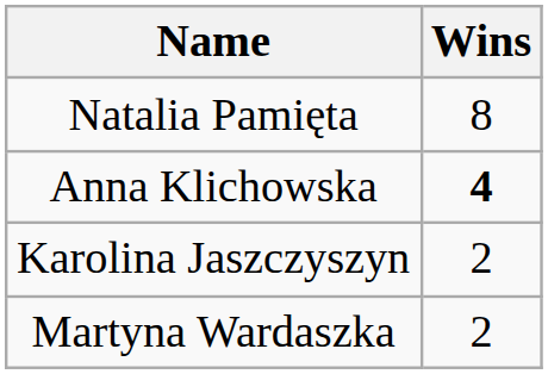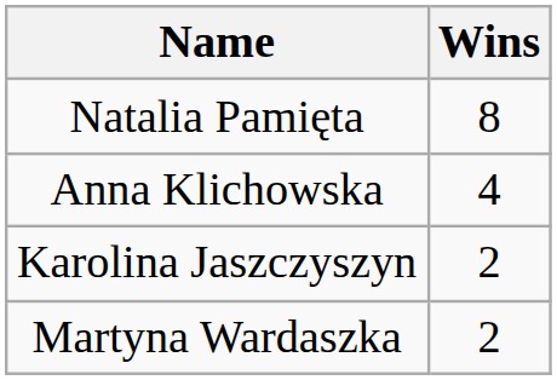Anna Klichowska | Wins: bold -> normal
